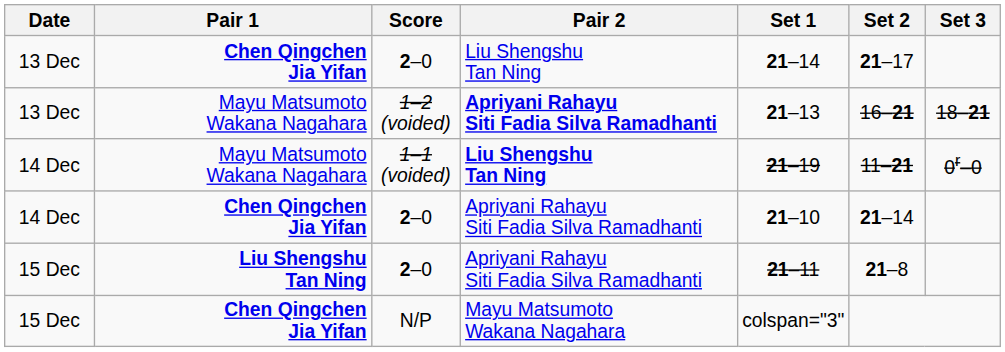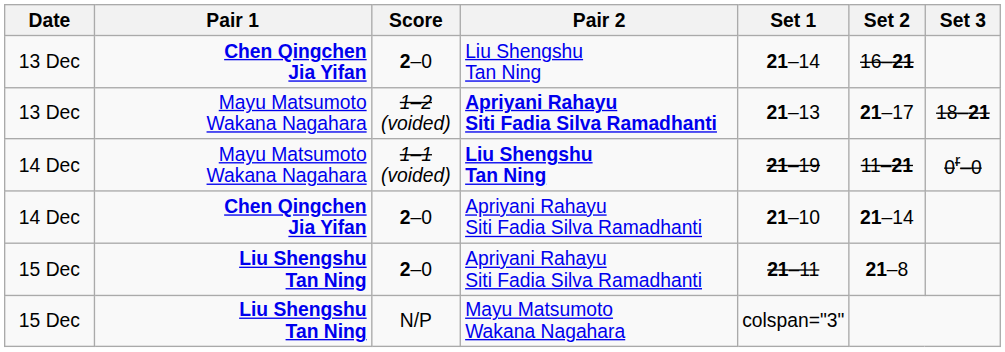13 Dec / 2–0 | Set 2: 21–17 -> 16–21
1–2 (voided) | Set 2: 16–21 -> 21–17
N/P | Pair 1: Chen Qingchen Jia Yifan -> Liu Shengshu Tan Ning
